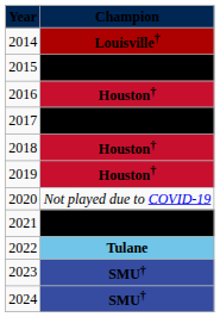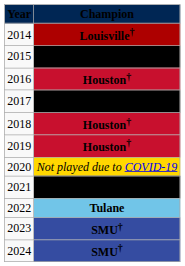2020 | Champion: no background -> gold background
